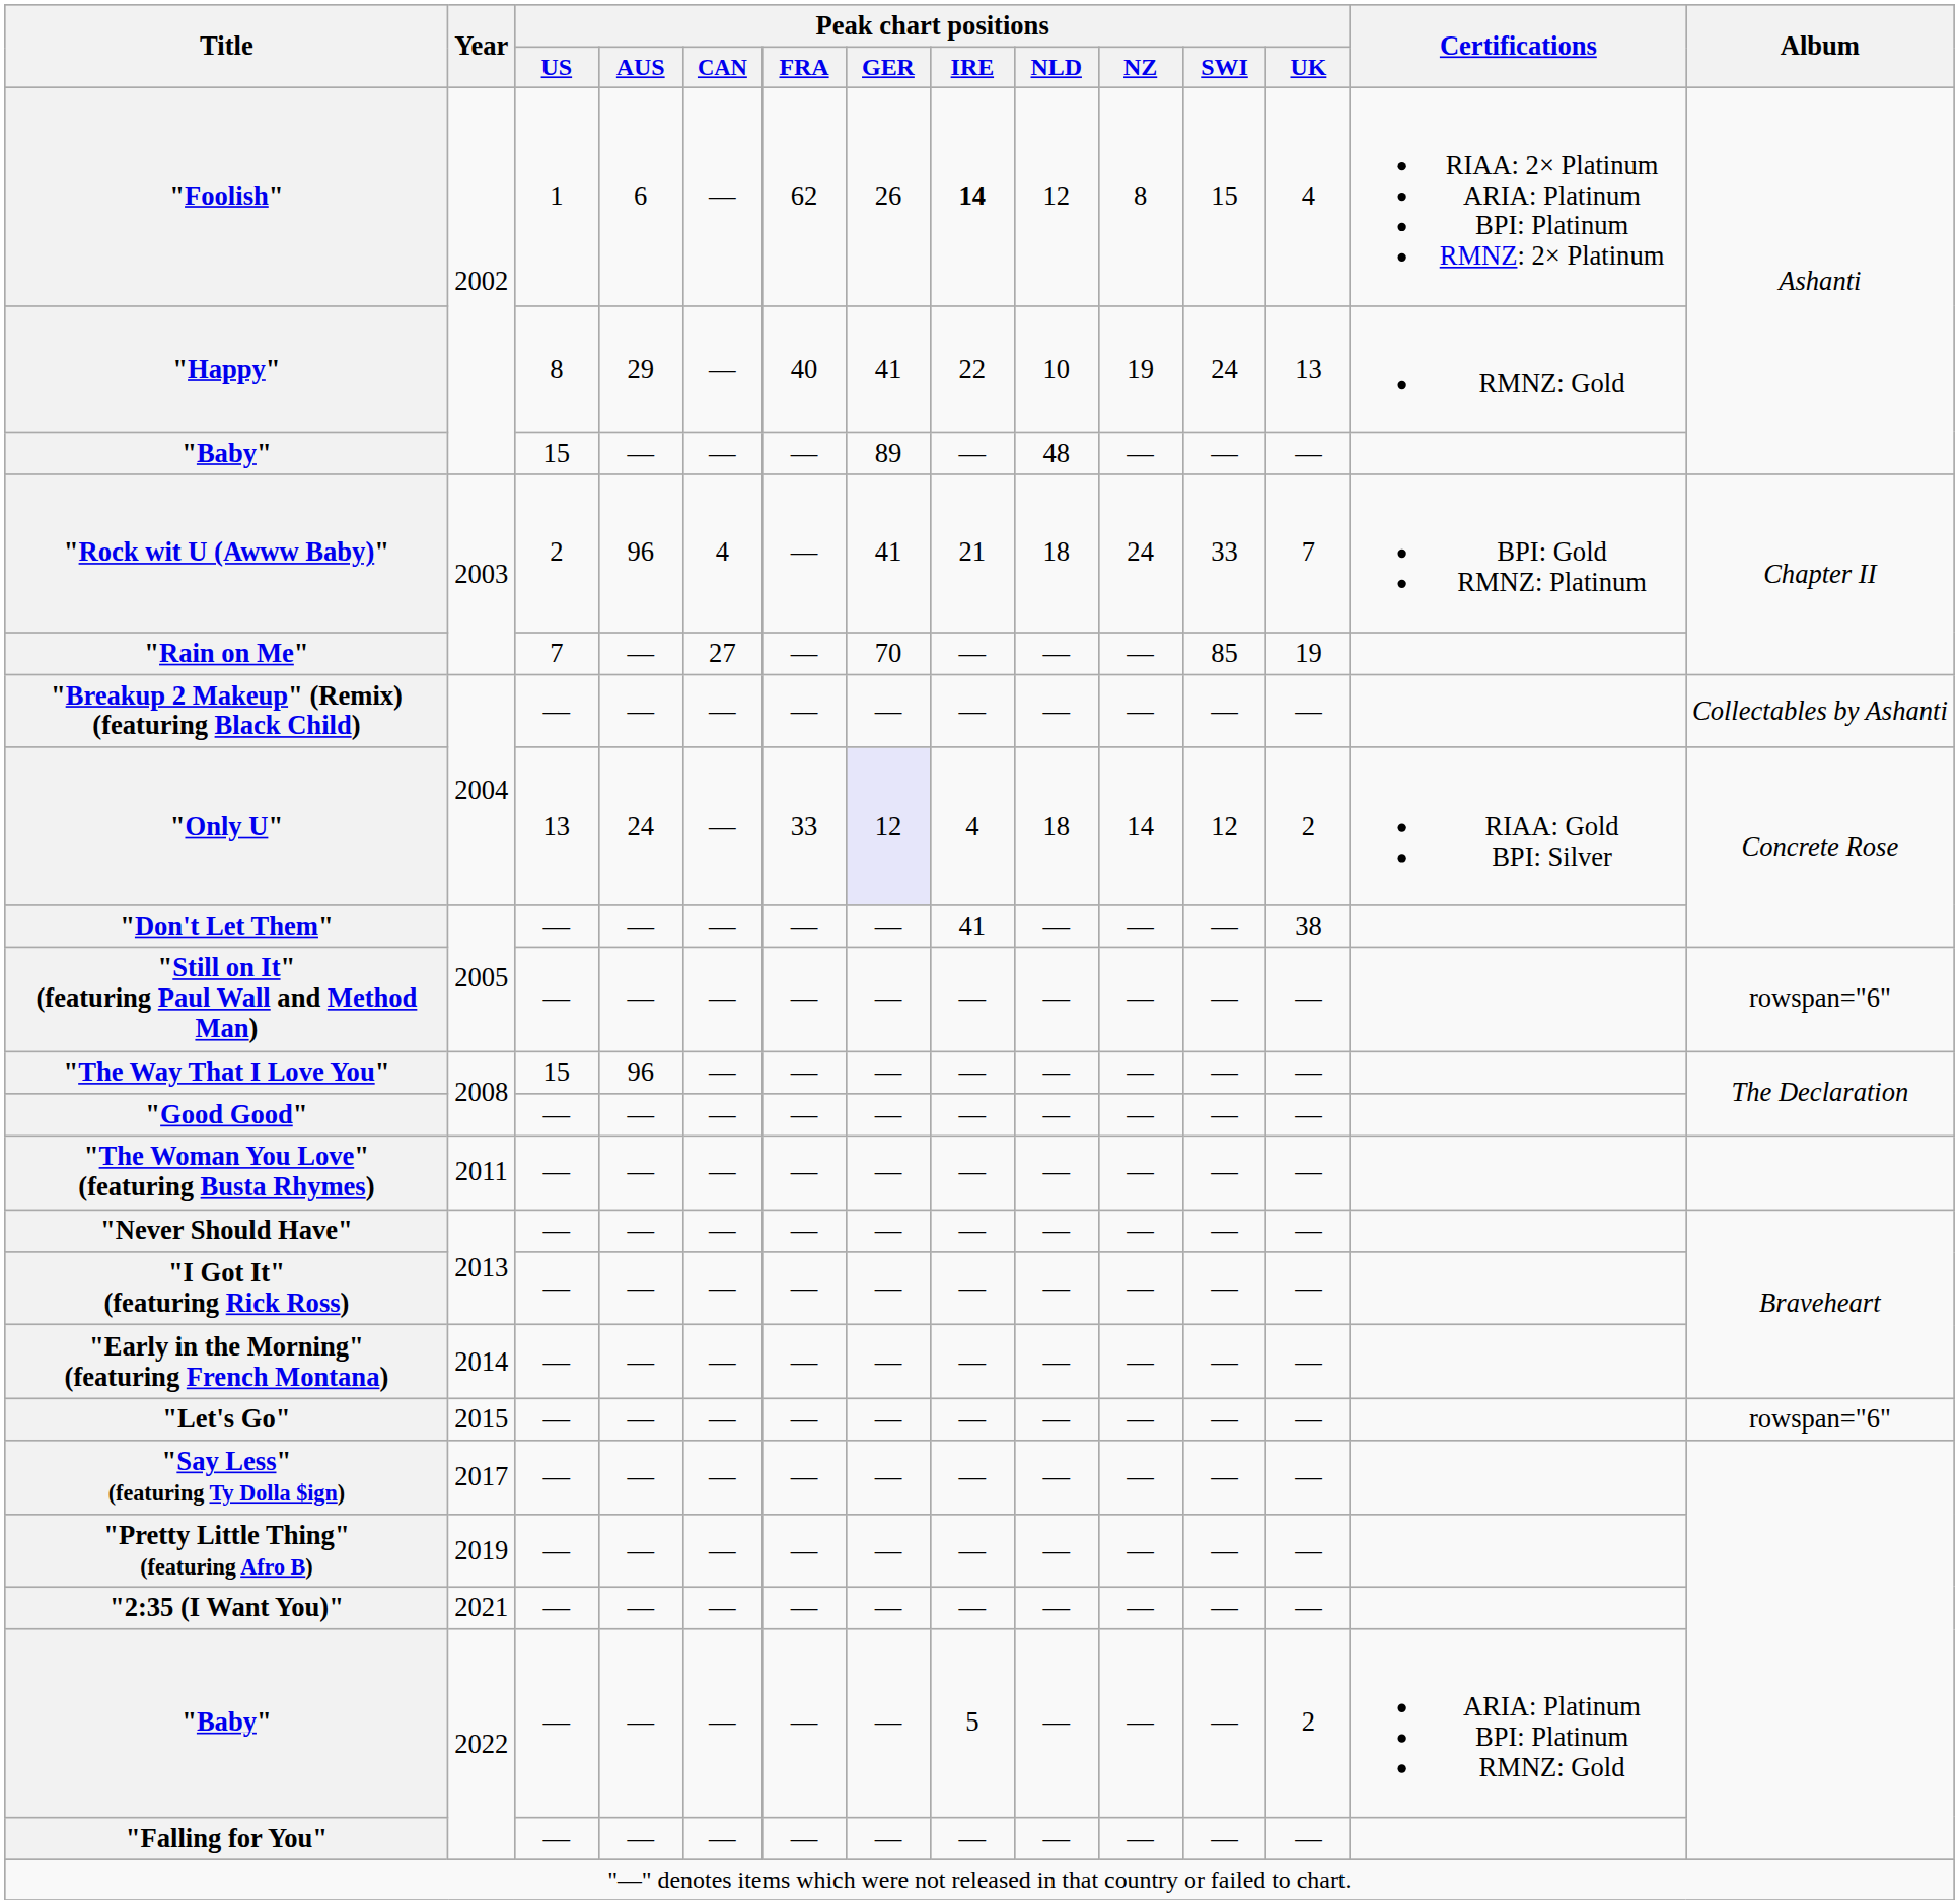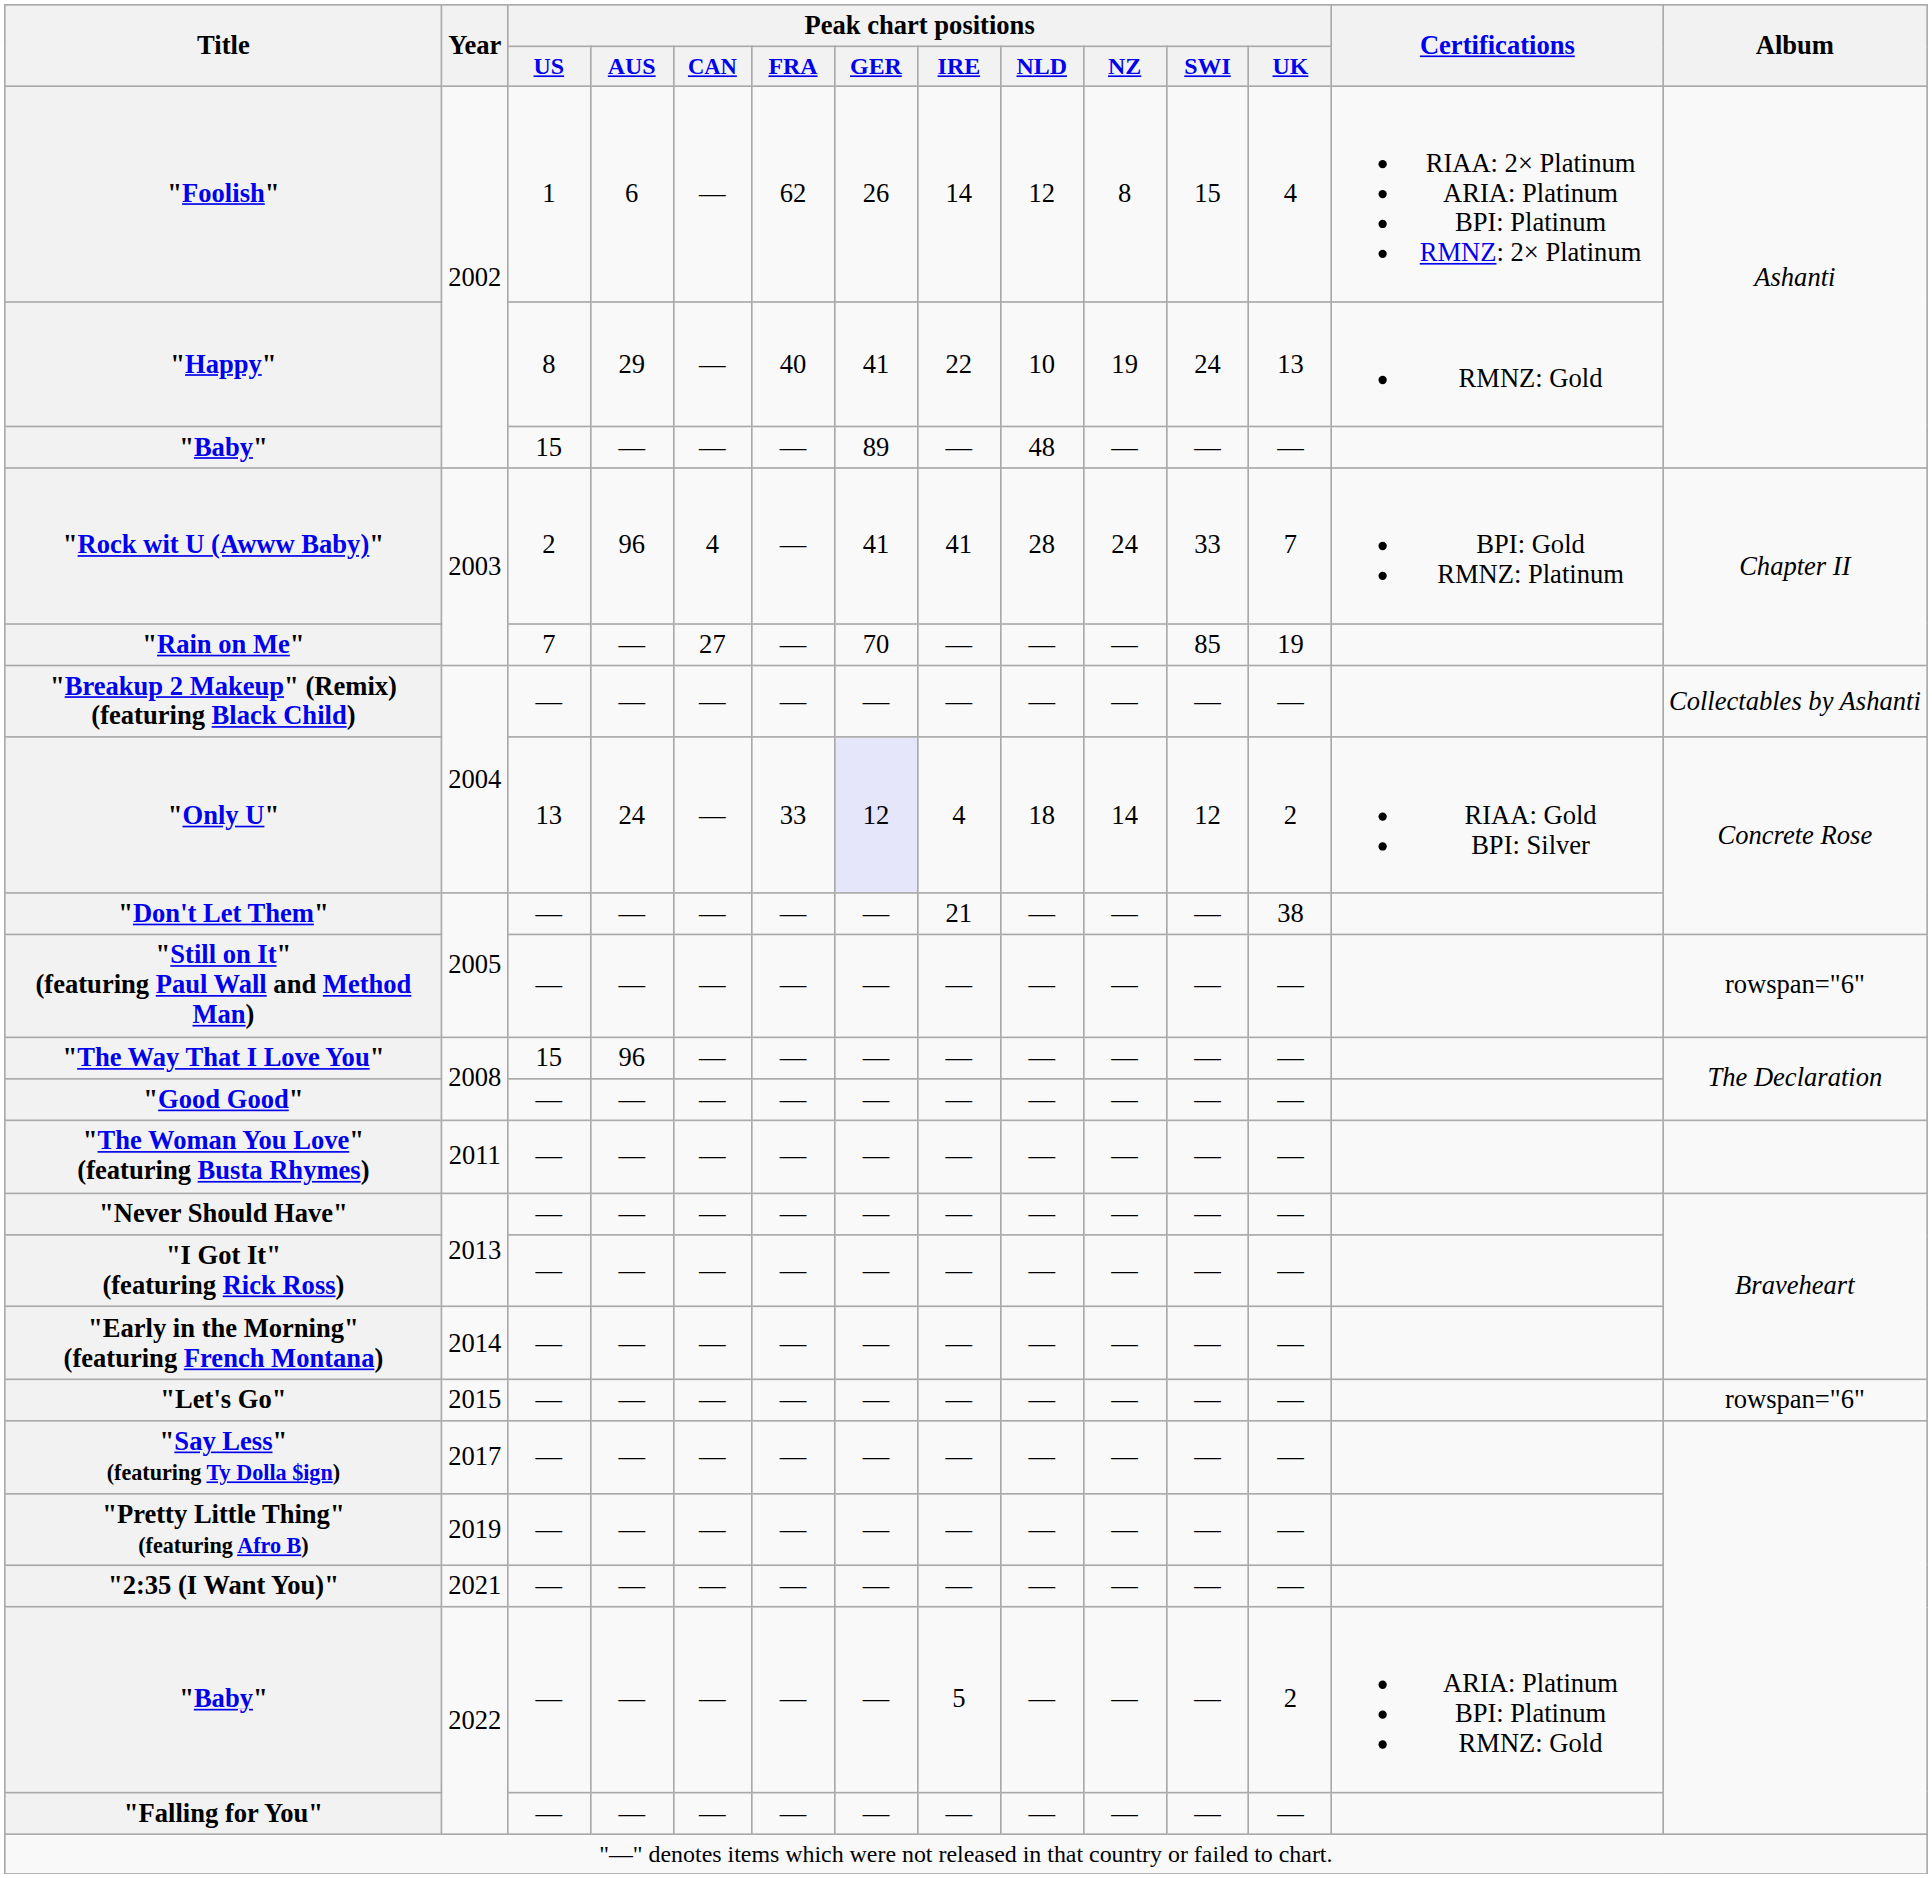"Foolish" | Peak chart positions / IRE: bold -> normal
"Rock wit U (Awww Baby)" | Peak chart positions / IRE: 21 -> 41
"Rock wit U (Awww Baby)" | Peak chart positions / NLD: 18 -> 28
"Don't Let Them" | Peak chart positions / IRE: 41 -> 21
